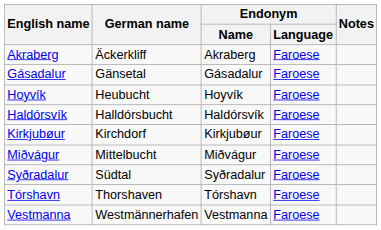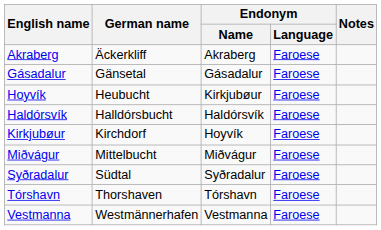row 5 | Endonym / Name: Hoyvík -> Kirkjubøur
row 7 | Endonym / Name: Kirkjubøur -> Hoyvík
